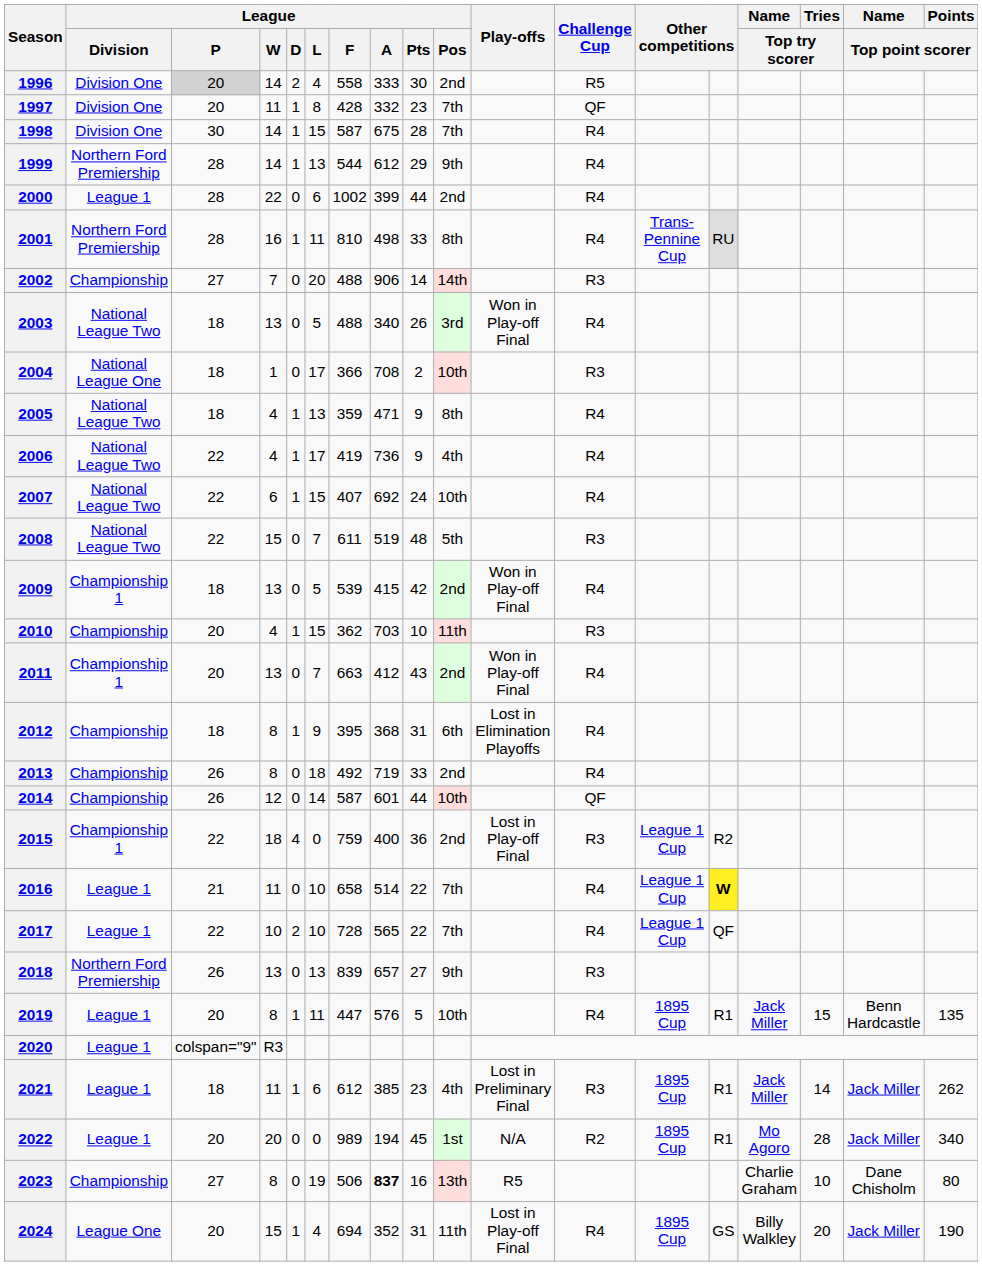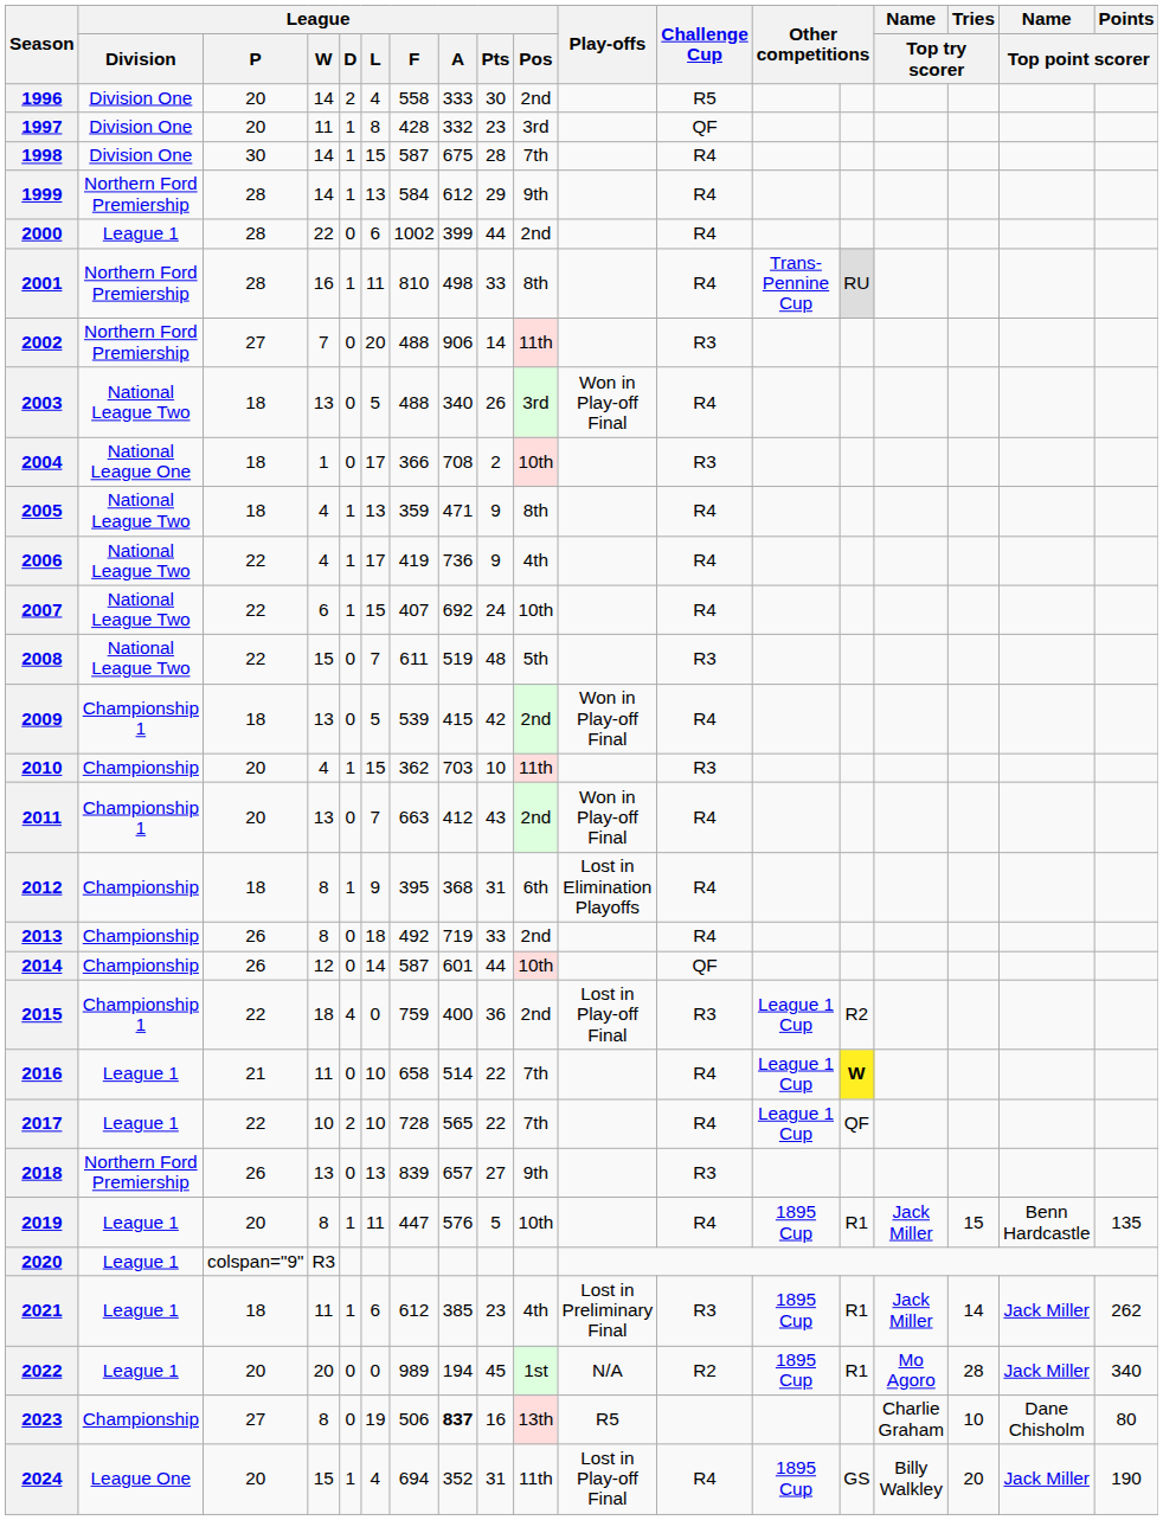1996 | League / P: lightgrey background -> no background
1997 | League / Pos: 7th -> 3rd
1999 | League / F: 544 -> 584
2002 | League / Division: Championship -> Northern Ford Premiership
2002 | League / Pos: 14th -> 11th
